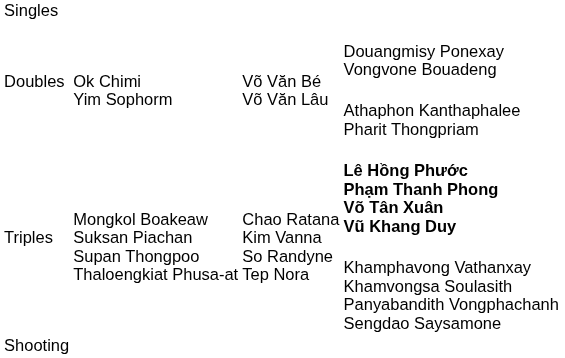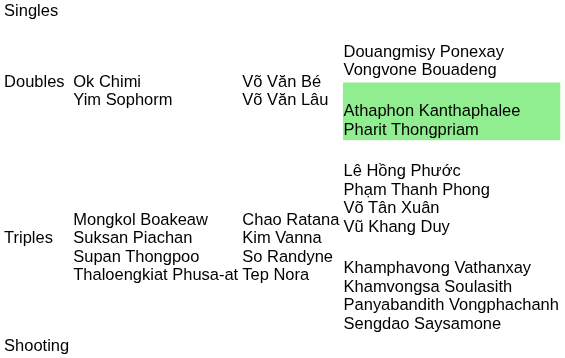Athaphon Kanthaphalee Pharit Thongpriam | column 4: no background -> lightgreen background
Lê Hồng Phước Phạm Thanh Phong Võ Tân Xuân Vũ Khang Duy | column 4: bold -> normal
